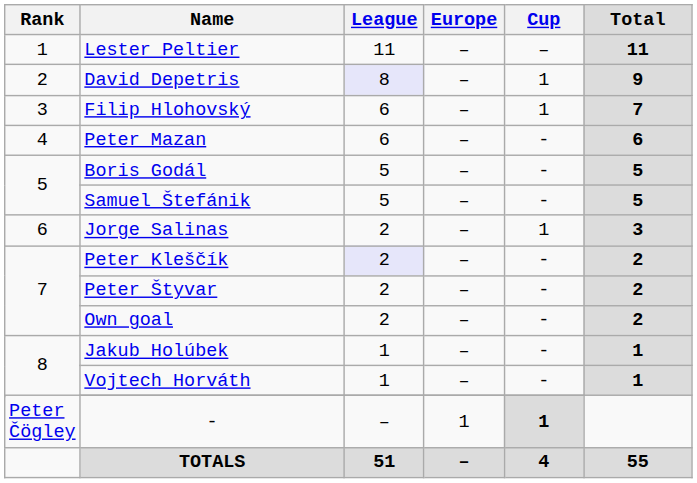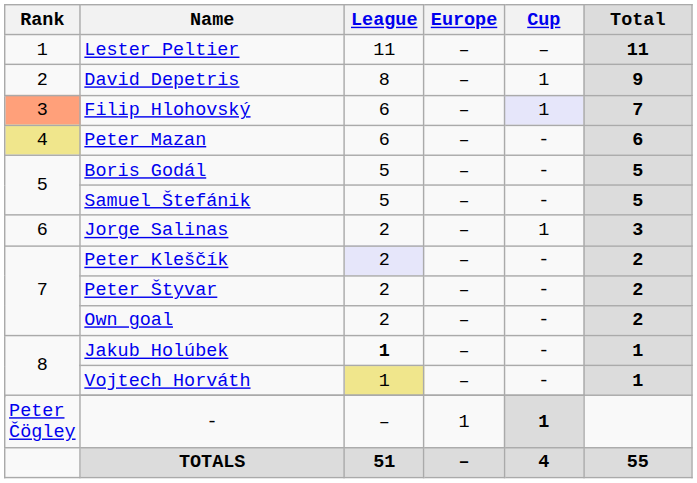David Depetris | League: lavender background -> no background
Filip Hlohovský | Rank: no background -> lightsalmon background
Filip Hlohovský | Cup: no background -> lavender background
Peter Mazan | Rank: no background -> khaki background
Jakub Holúbek | League: normal -> bold
Vojtech Horváth | League: no background -> khaki background
